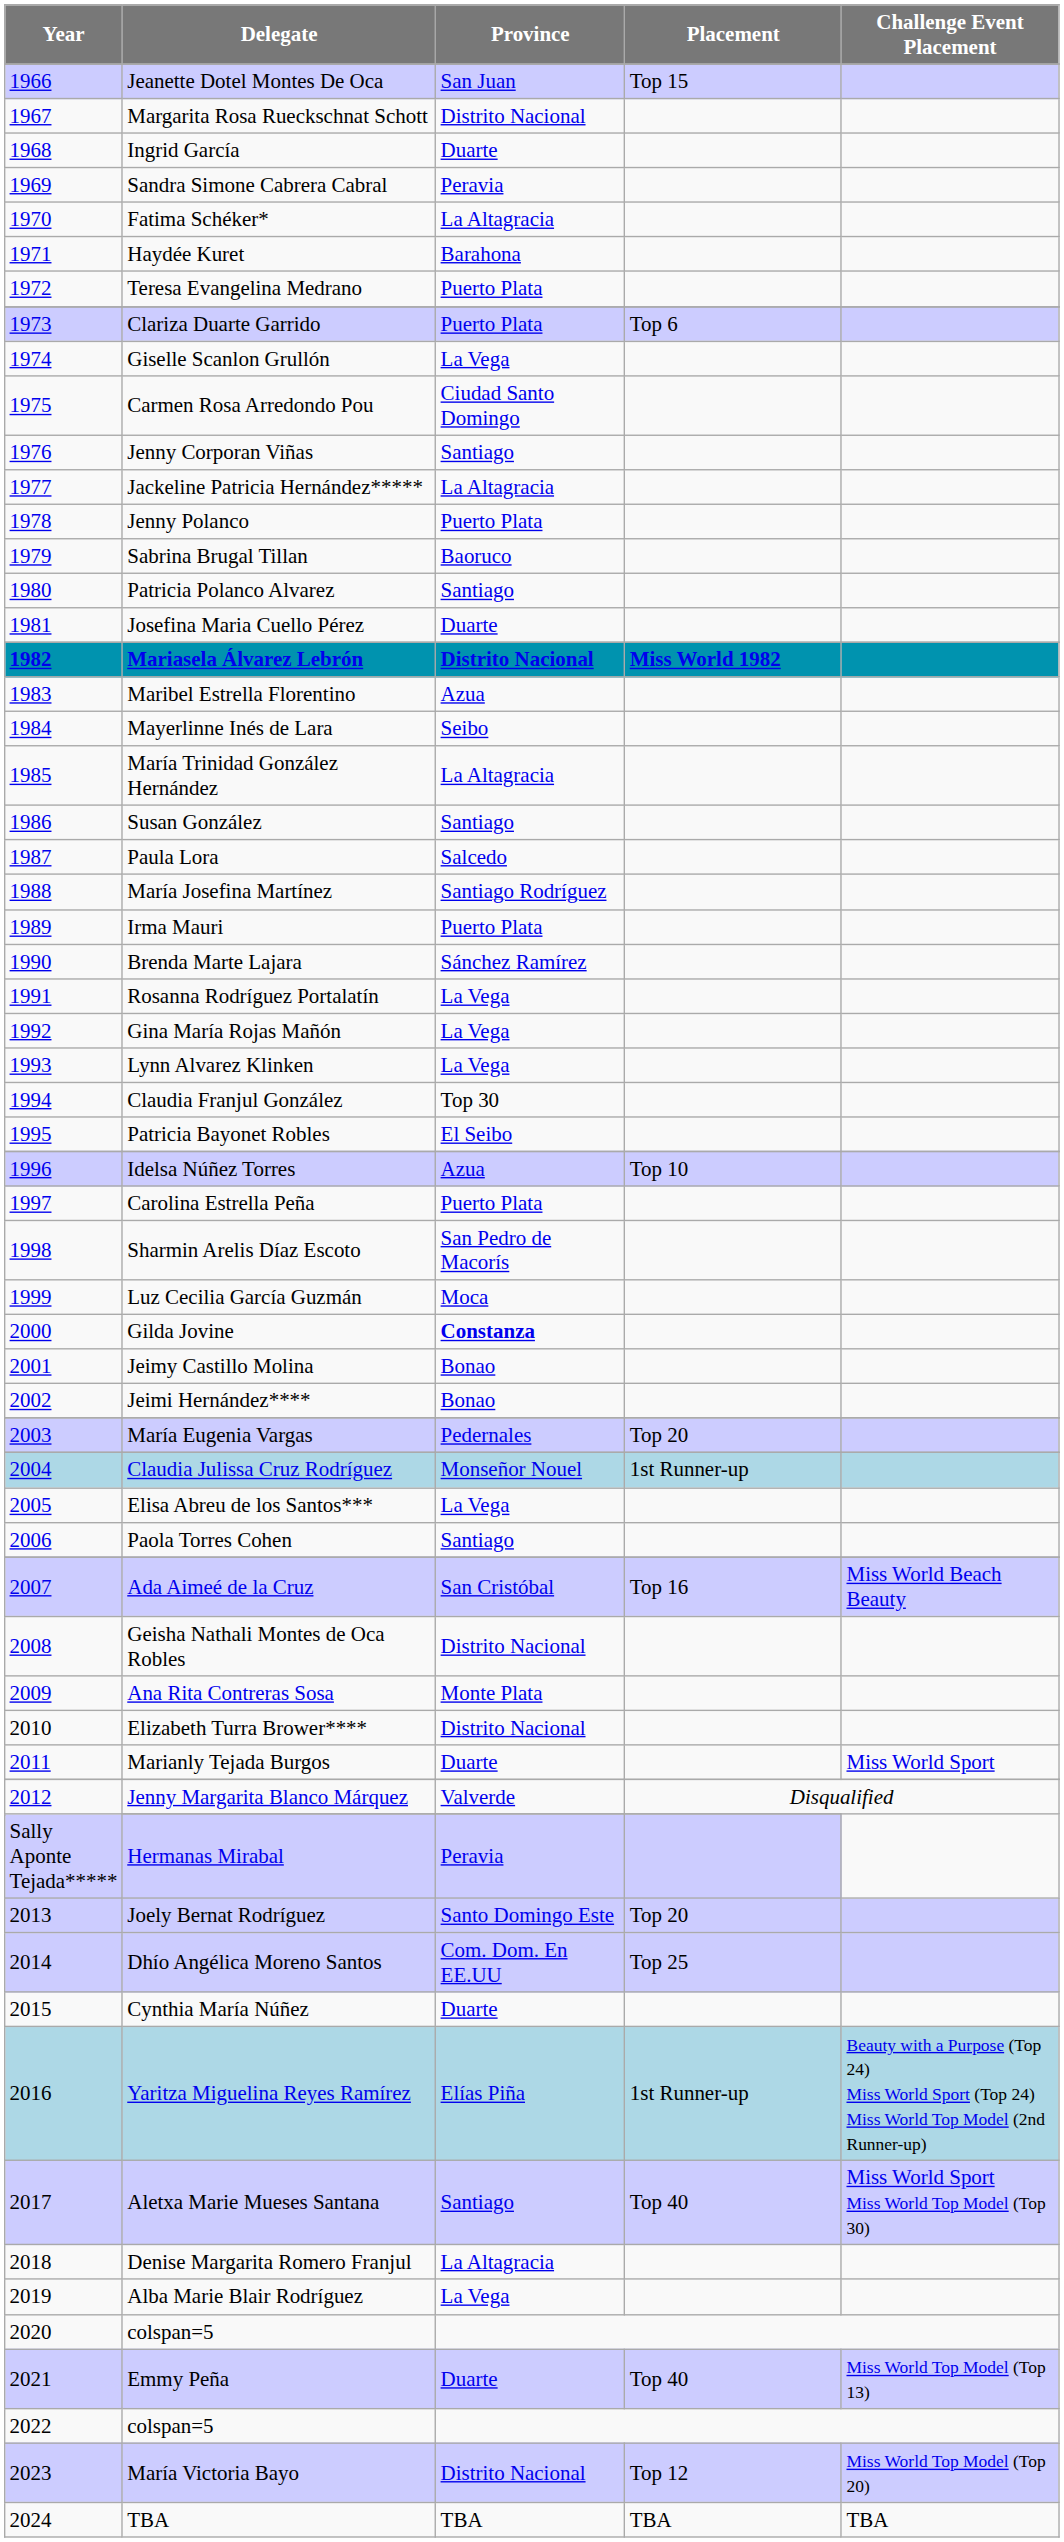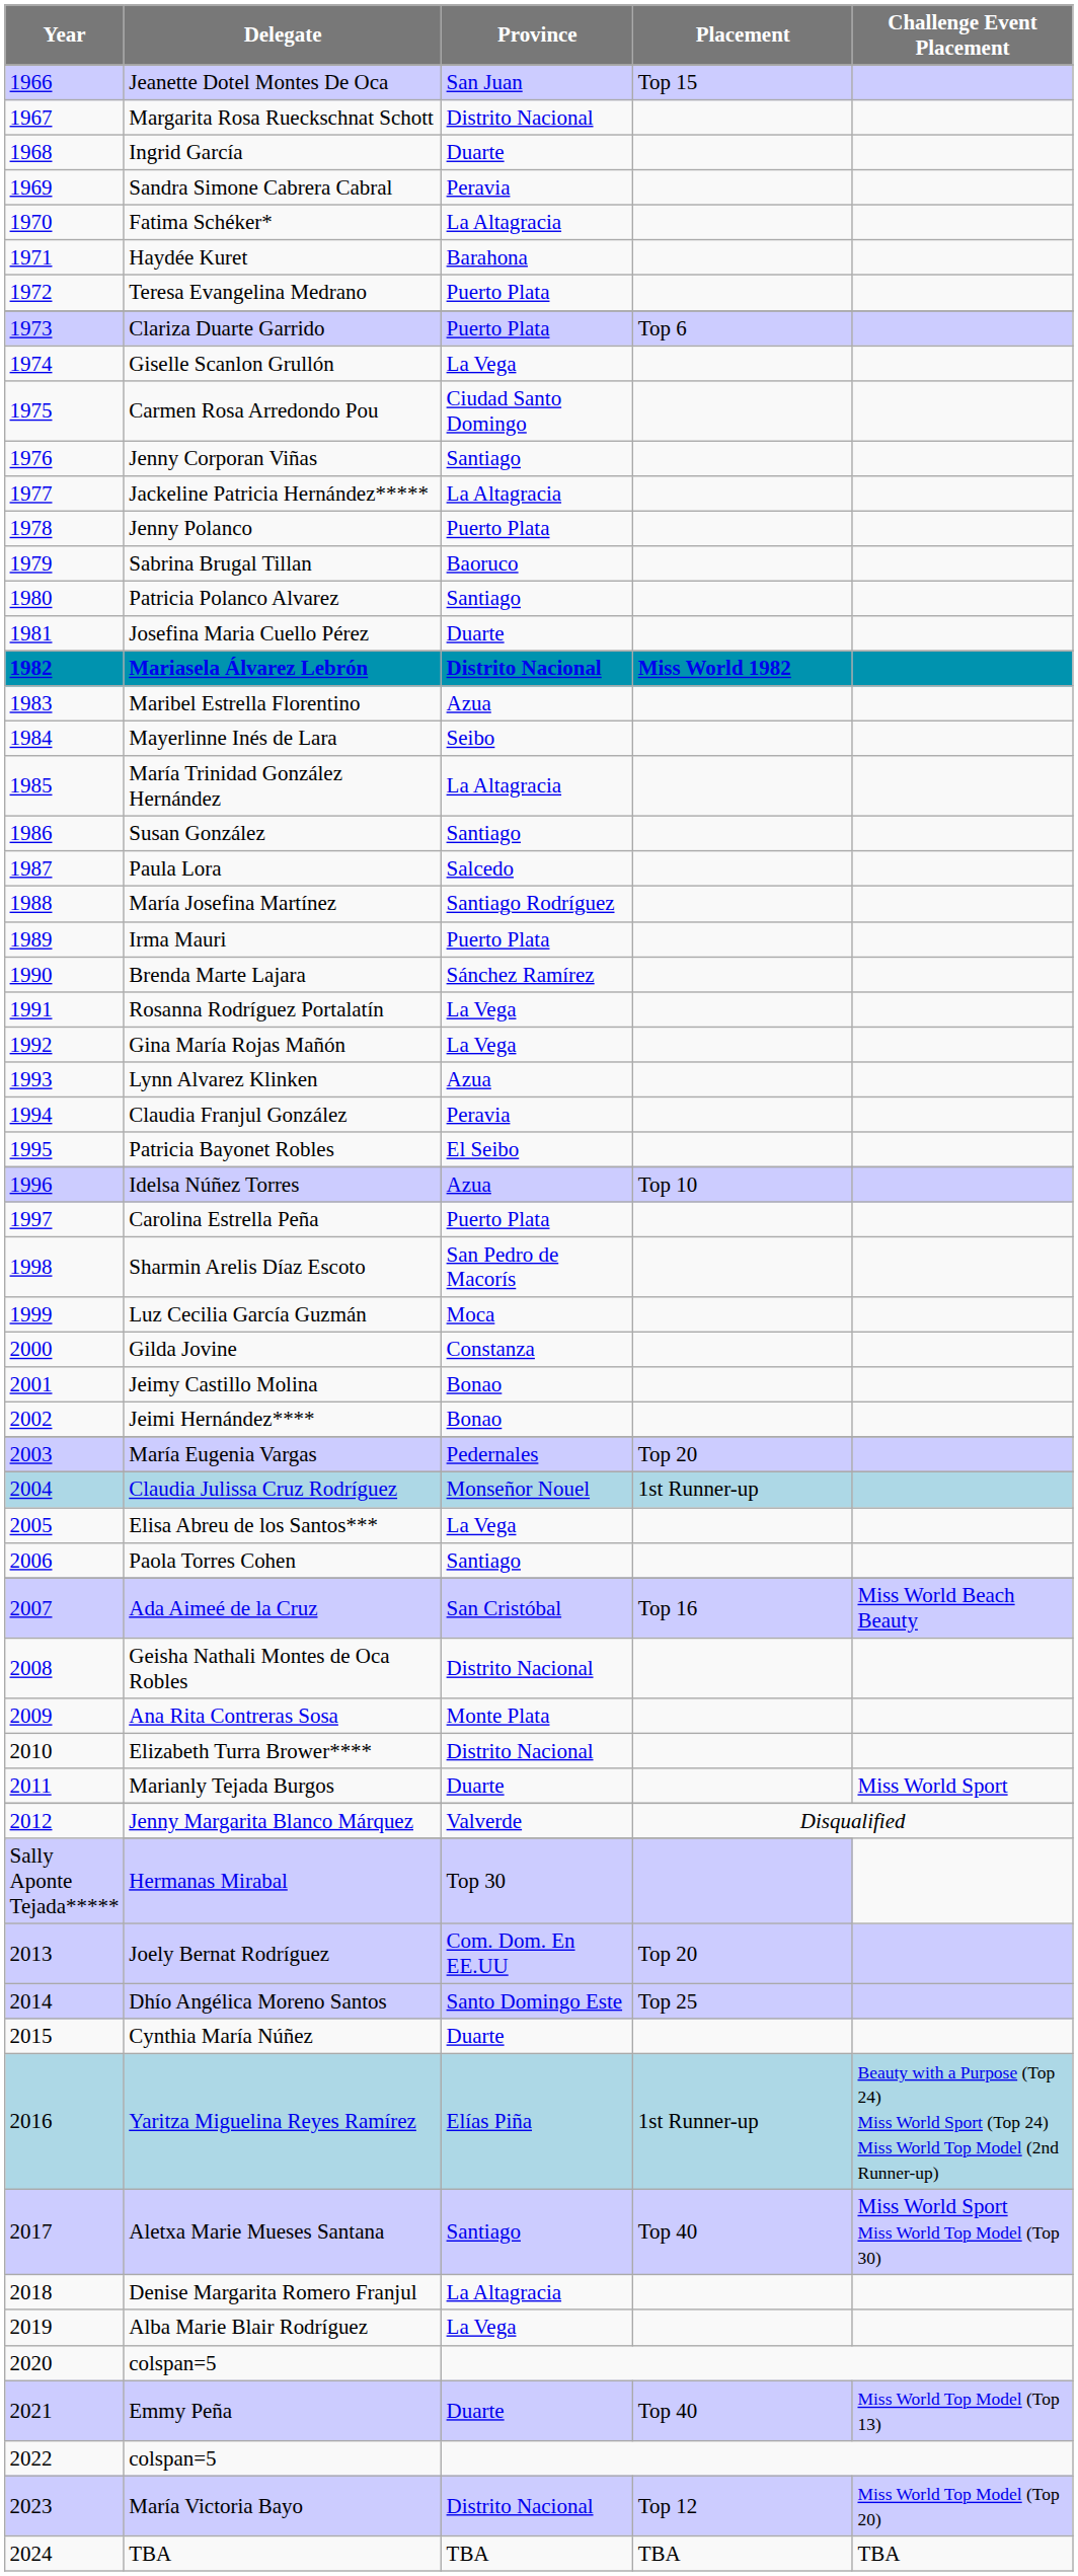Lynn Alvarez Klinken | Province: La Vega -> Azua
Claudia Franjul González | Province: Top 30 -> Peravia
Gilda Jovine | Province: bold -> normal
Hermanas Mirabal | Province: Peravia -> Top 30
Joely Bernat Rodríguez | Province: Santo Domingo Este -> Com. Dom. En EE.UU
Dhío Angélica Moreno Santos | Province: Com. Dom. En EE.UU -> Santo Domingo Este
